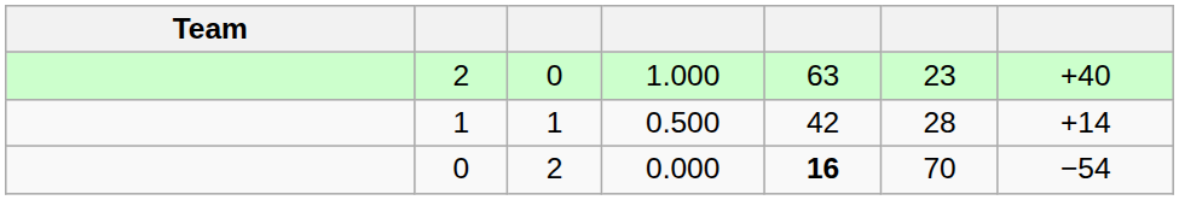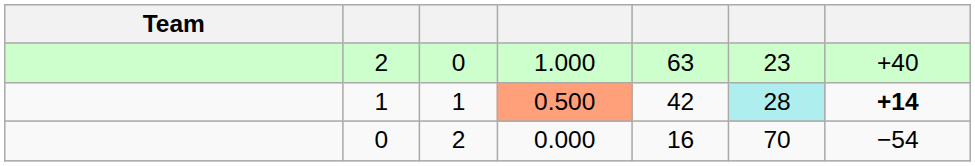row 3 | column 4: no background -> lightsalmon background
row 3 | column 6: no background -> paleturquoise background
row 3 | column 7: normal -> bold
row 4 | column 5: bold -> normal
